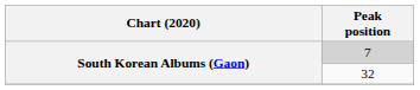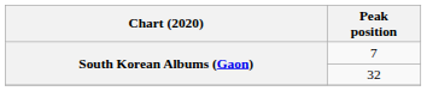7 | Peak position: lightgrey background -> no background
